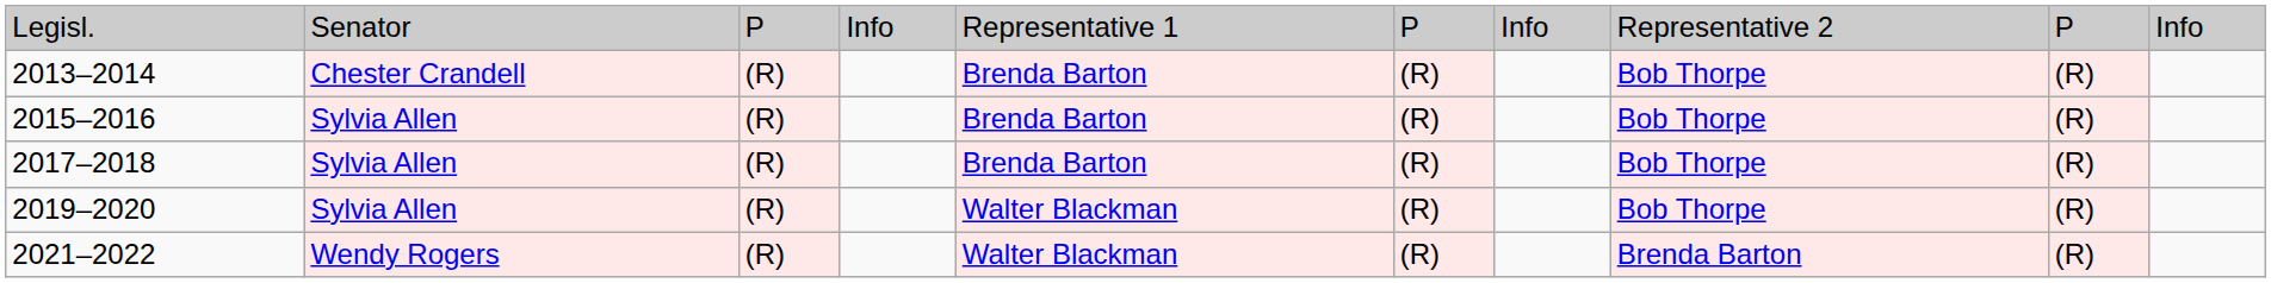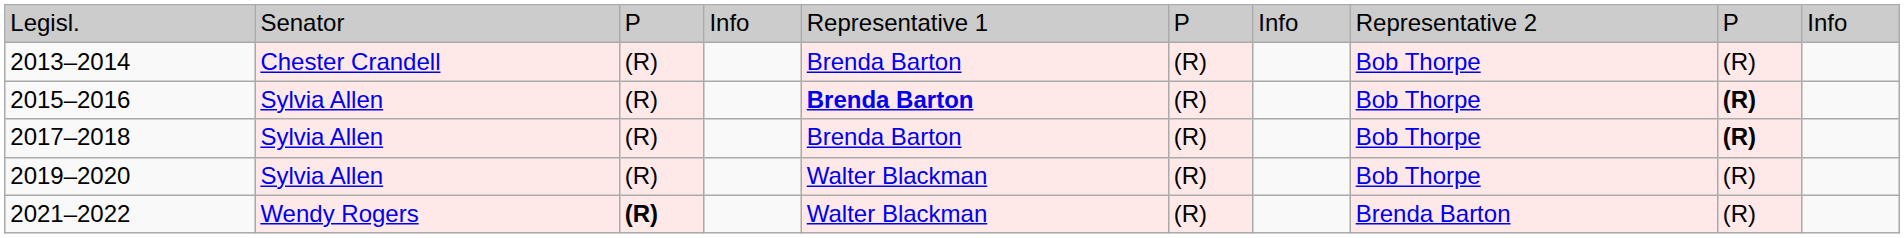2015–2016 | column 5: normal -> bold
2015–2016 | column 9: normal -> bold
2017–2018 | column 9: normal -> bold
2021–2022 | column 3: normal -> bold
